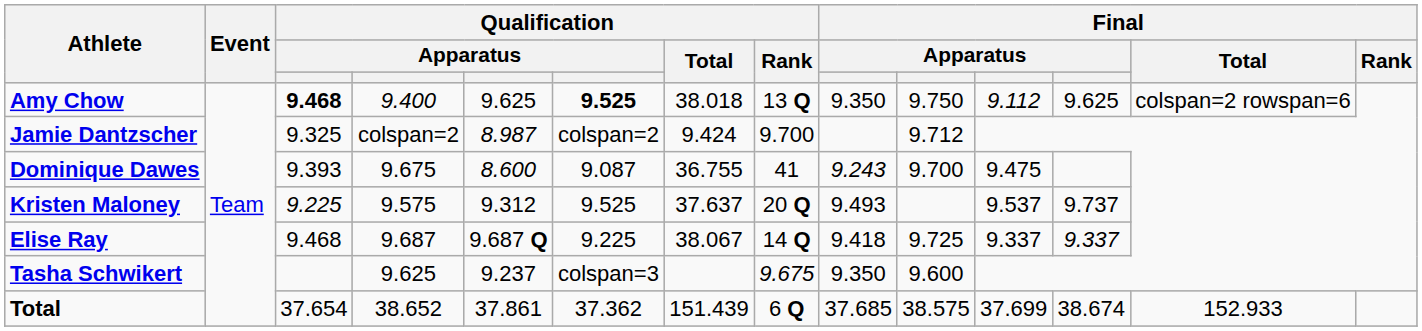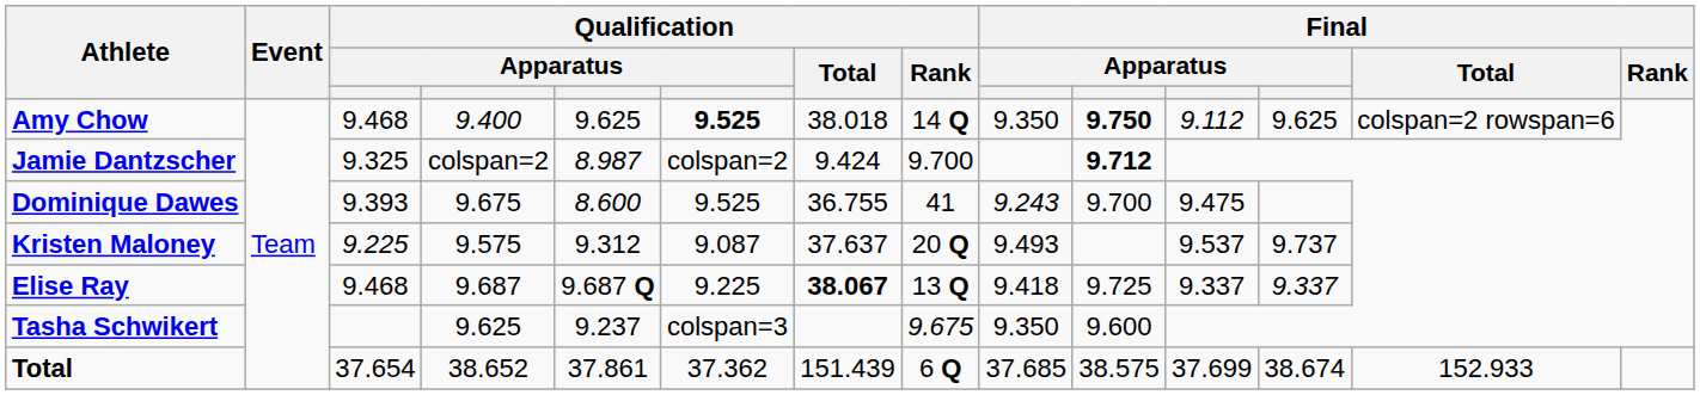Amy Chow | column 3: bold -> normal
Amy Chow | Qualification / Rank: 13 Q -> 14 Q
Amy Chow | column 10: normal -> bold
Jamie Dantzscher | column 10: normal -> bold
Dominique Dawes | column 6: 9.087 -> 9.525
Kristen Maloney | column 6: 9.525 -> 9.087
Elise Ray | Qualification / Total: normal -> bold
Elise Ray | Qualification / Rank: 14 Q -> 13 Q
